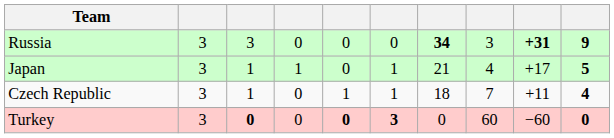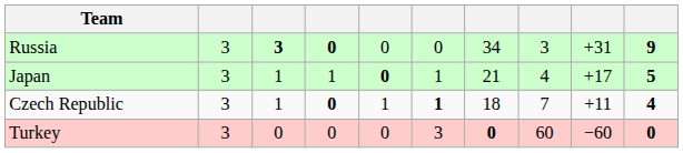Russia | column 3: normal -> bold
Russia | column 4: normal -> bold
Russia | column 7: bold -> normal
Russia | column 9: bold -> normal
Japan | column 5: normal -> bold
Czech Republic | column 4: normal -> bold
Czech Republic | column 6: normal -> bold
Turkey | column 3: bold -> normal
Turkey | column 5: bold -> normal
Turkey | column 6: bold -> normal
Turkey | column 7: normal -> bold
